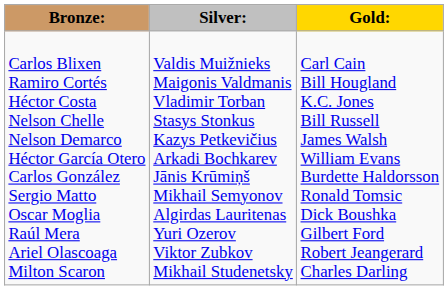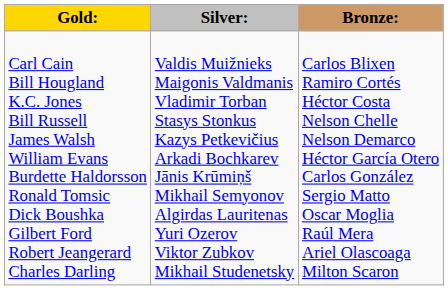columns swapped: Gold: <-> Bronze:
